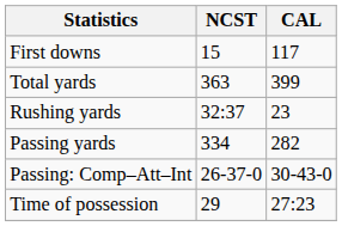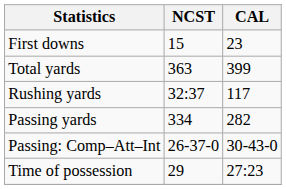First downs | CAL: 117 -> 23
Rushing yards | CAL: 23 -> 117
